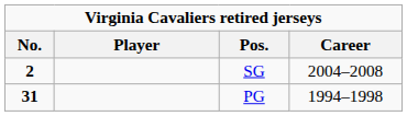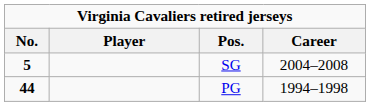SG | No.: 2 -> 5
PG | No.: 31 -> 44
